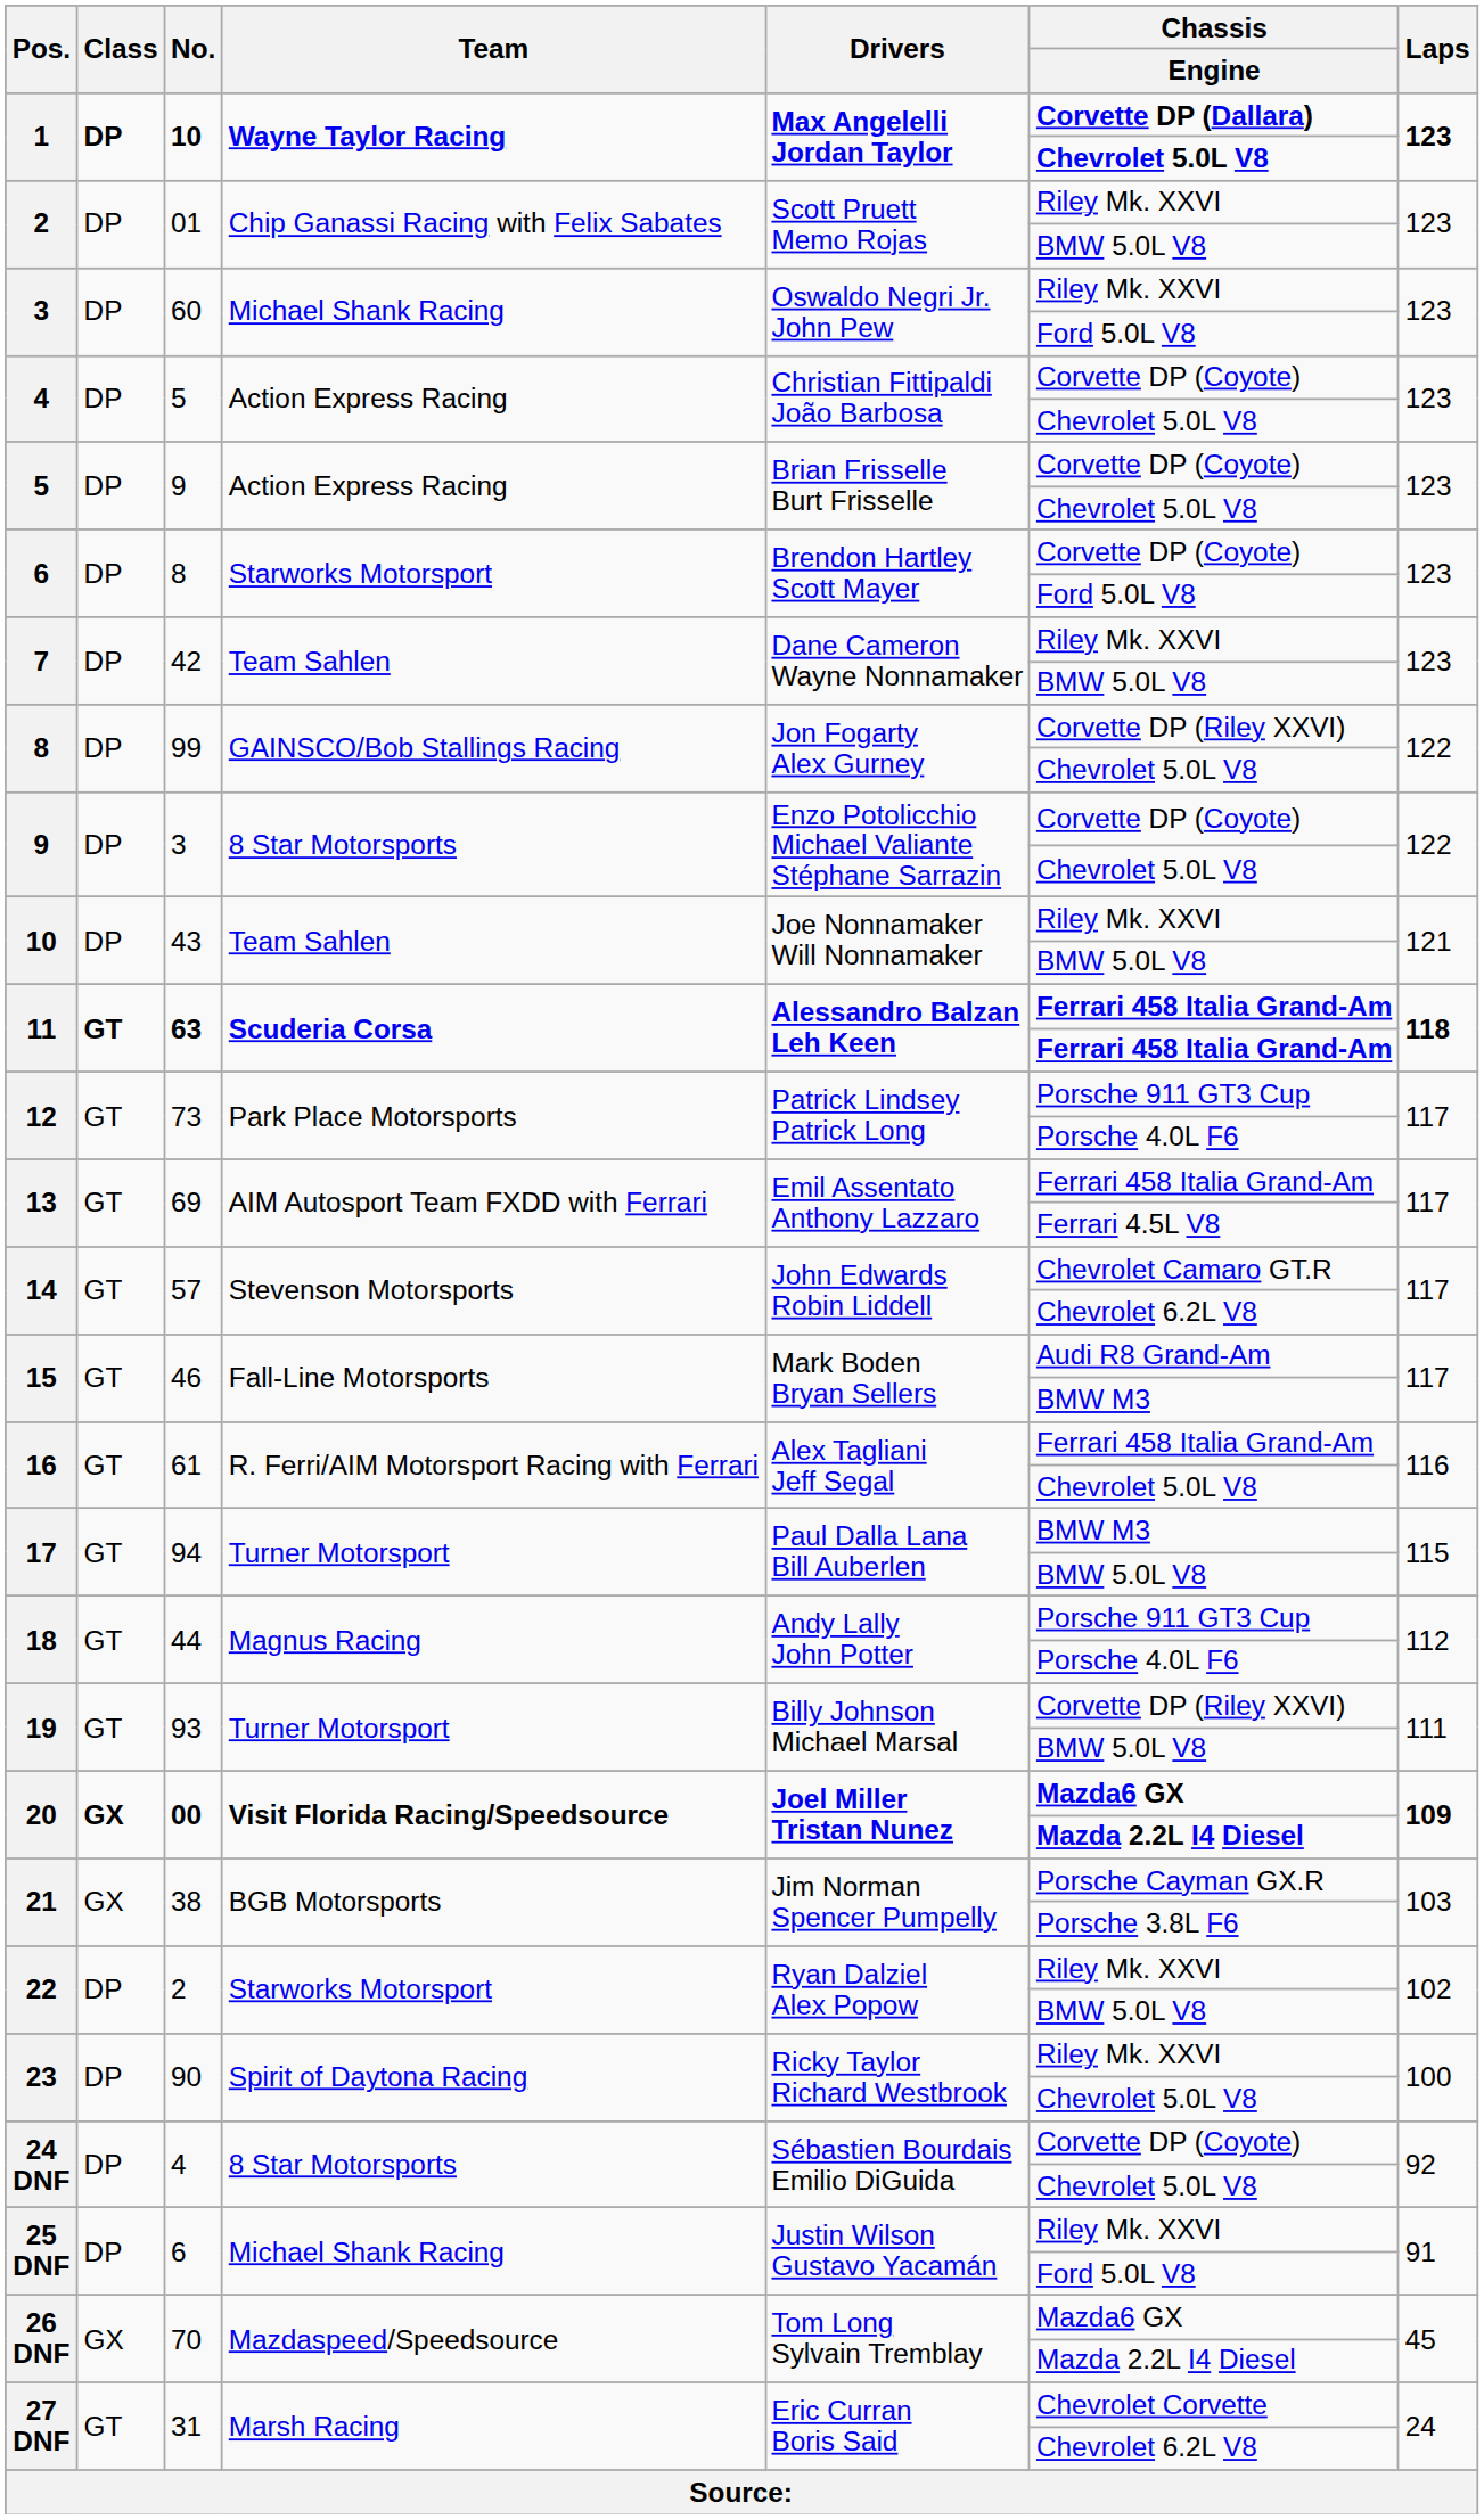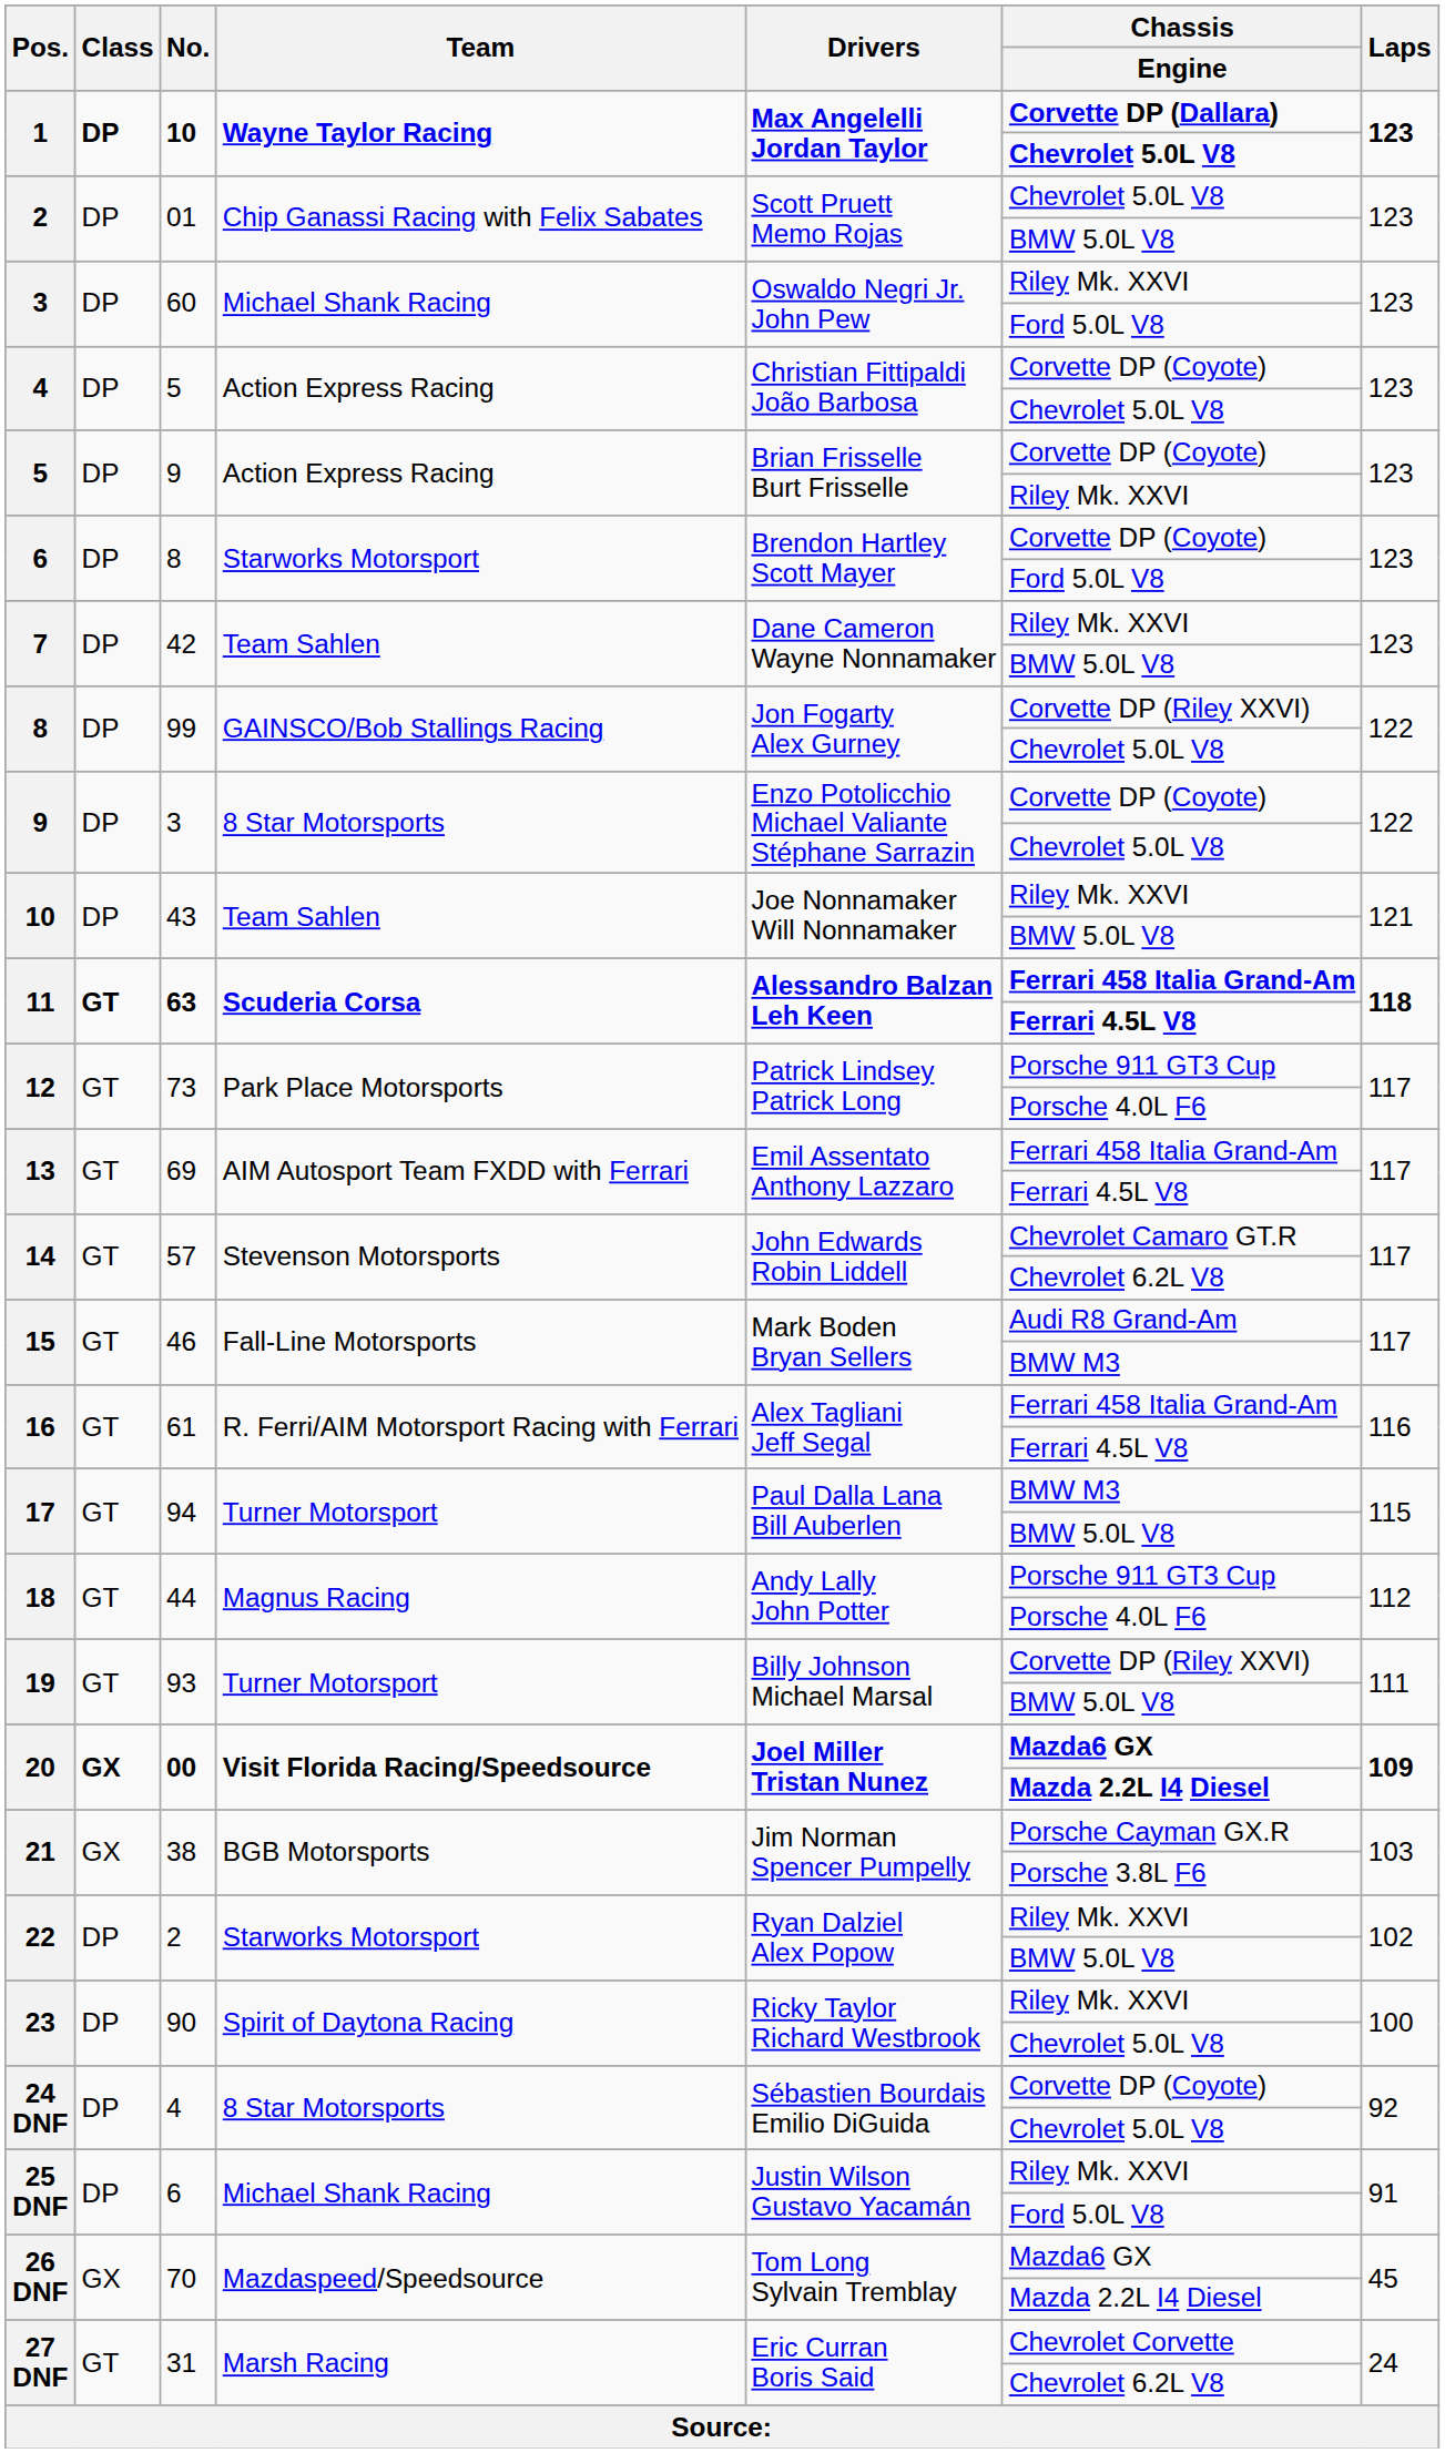row 5 | Chassis / Engine: Riley Mk. XXVI -> Chevrolet 5.0L V8
row 12 | Chassis / Engine: Chevrolet 5.0L V8 -> Riley Mk. XXVI
row 24 | Chassis / Engine: Ferrari 458 Italia Grand-Am -> Ferrari 4.5L V8
row 34 | Chassis / Engine: Chevrolet 5.0L V8 -> Ferrari 4.5L V8
